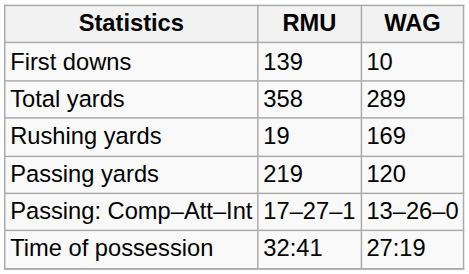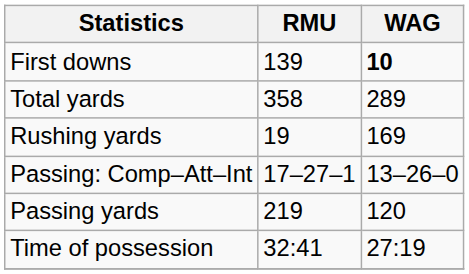First downs | WAG: normal -> bold
rows swapped: Passing yards <-> Passing: Comp–Att–Int
